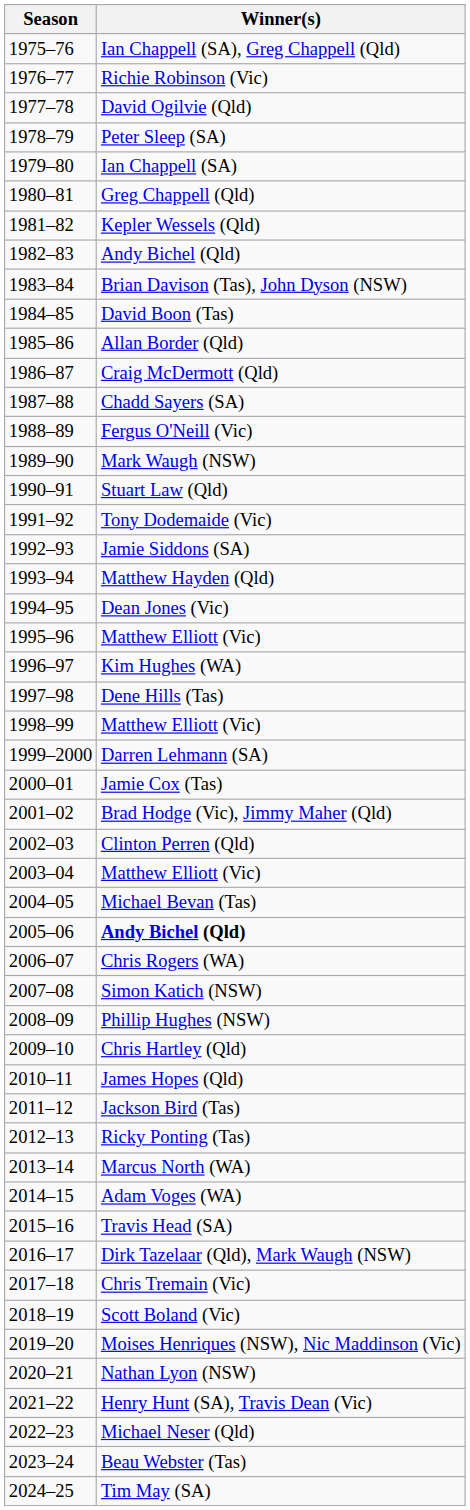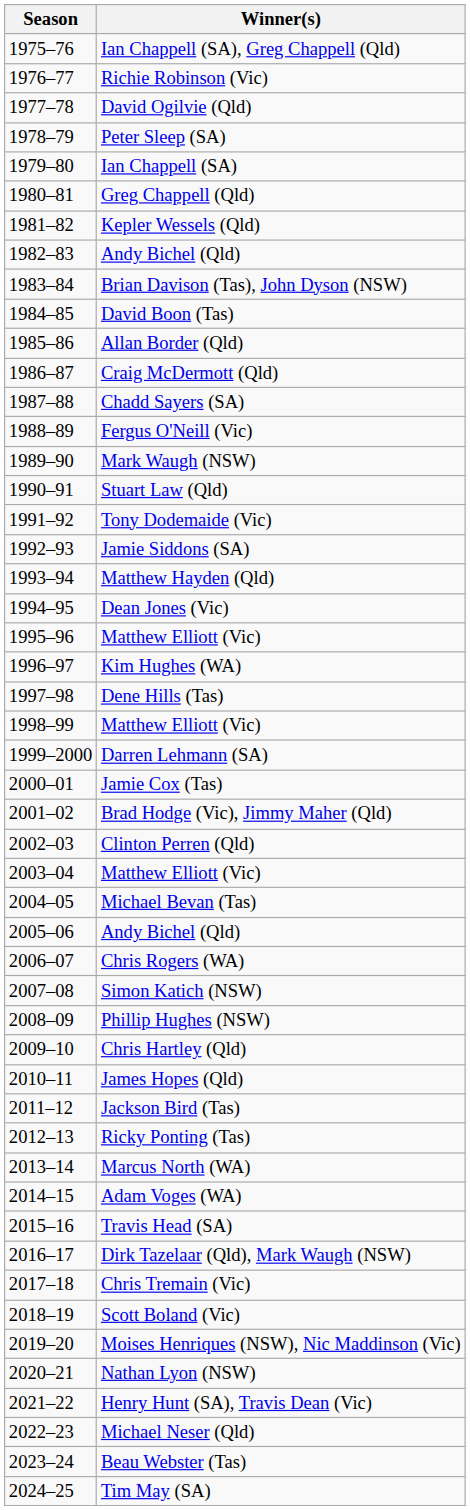row 32 | Winner(s): bold -> normal
